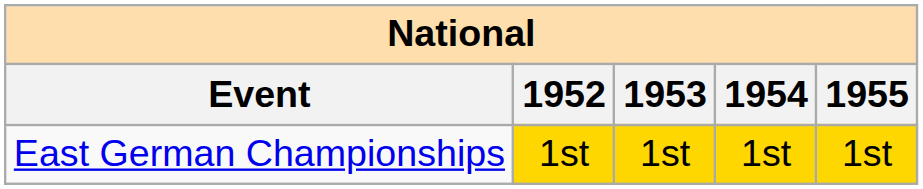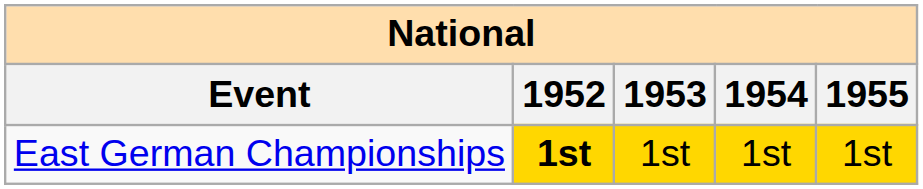East German Championships | 1952: normal -> bold
